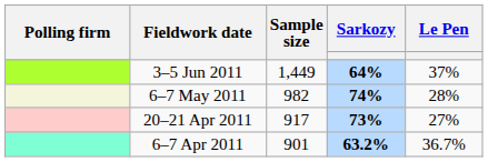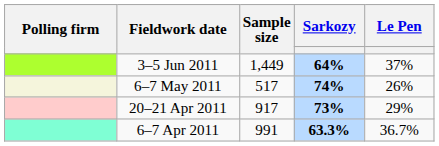6–7 May 2011 | Sample size: 982 -> 517
6–7 May 2011 | Le Pen: 28% -> 26%
20–21 Apr 2011 | Le Pen: 27% -> 29%
6–7 Apr 2011 | Sample size: 901 -> 991
6–7 Apr 2011 | Sarkozy: 63.2% -> 63.3%
